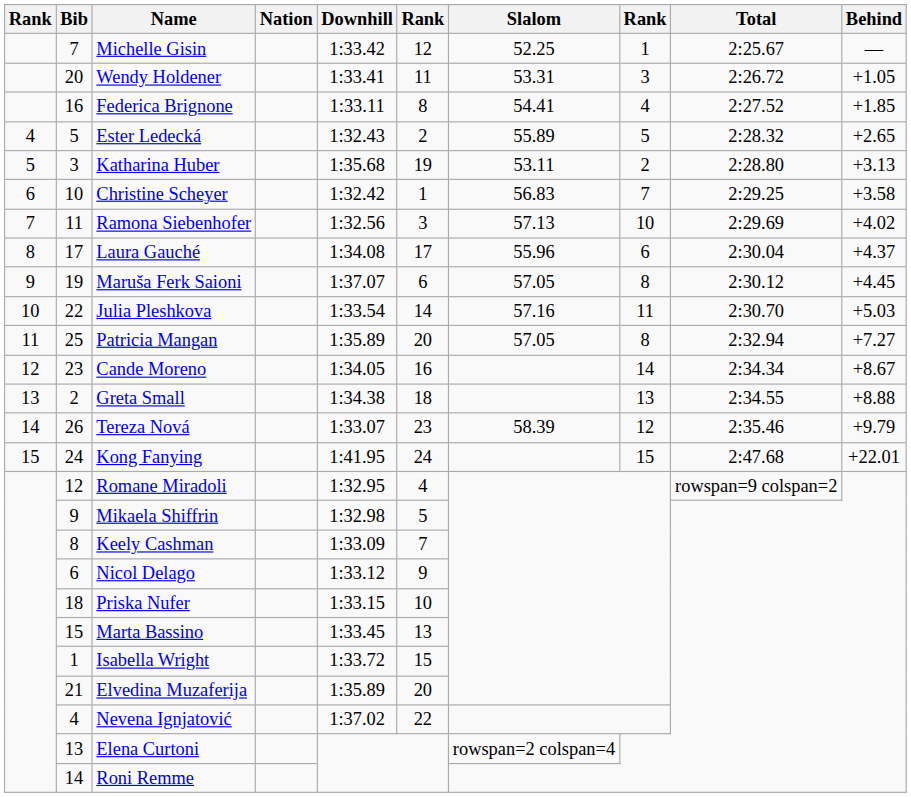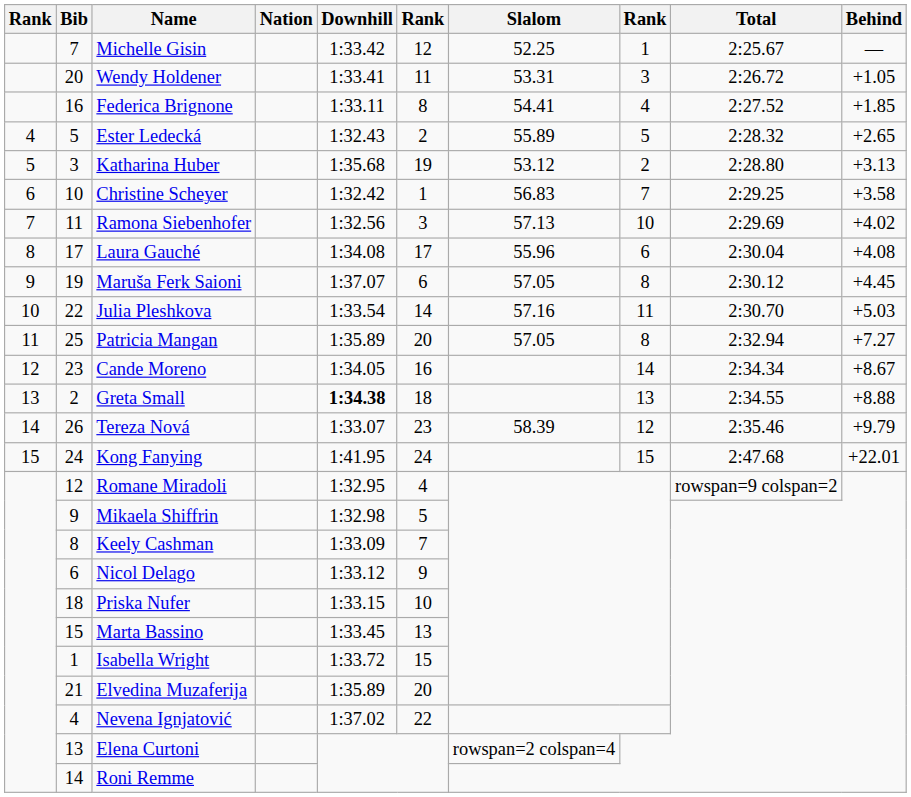Katharina Huber | Slalom: 53.11 -> 53.12
Laura Gauché | Behind: +4.37 -> +4.08
Greta Small | Downhill: normal -> bold
